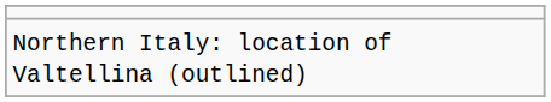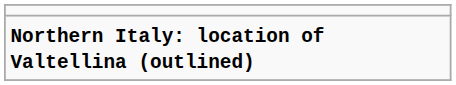row 2 | column 1: normal -> bold
